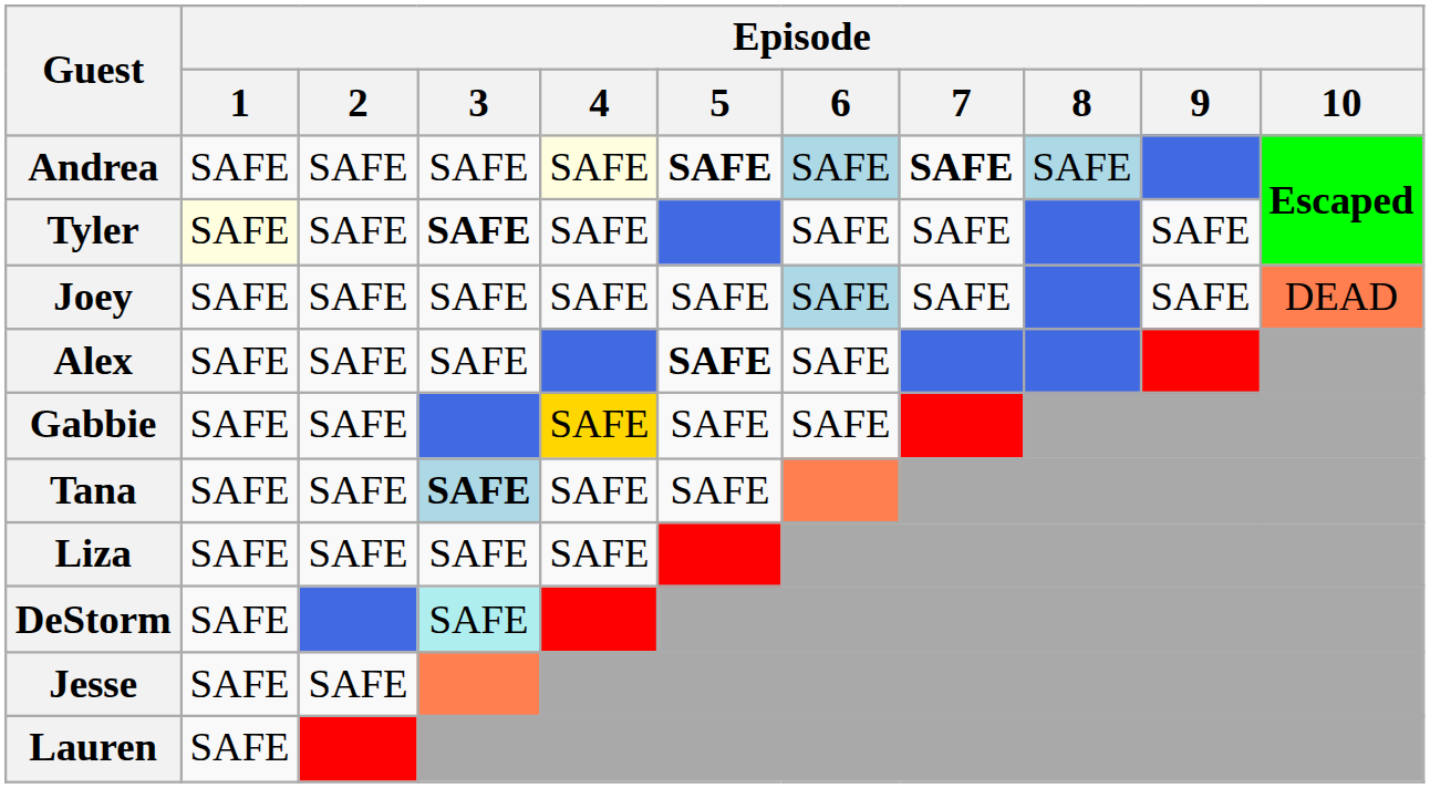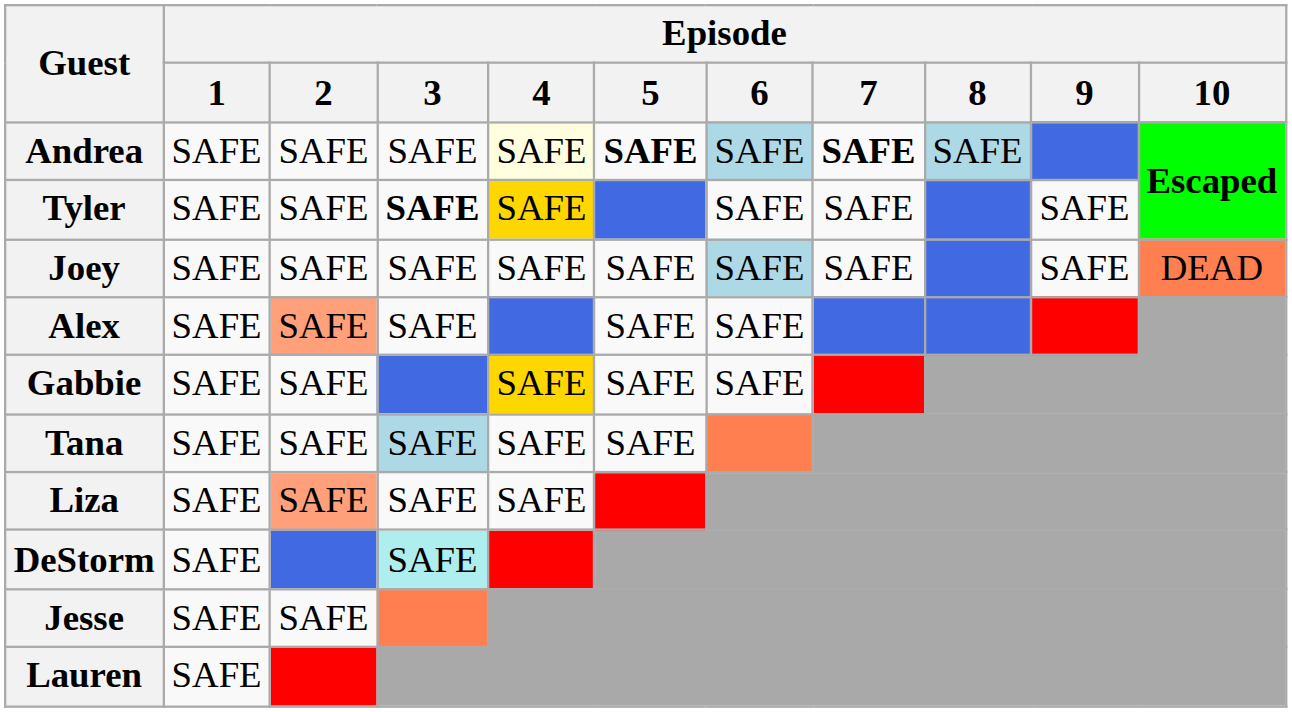Tyler | Episode / 1: lightyellow background -> no background
Tyler | Episode / 4: no background -> gold background
Alex | Episode / 2: no background -> lightsalmon background
Alex | Episode / 5: bold -> normal
Tana | Episode / 3: bold -> normal
Liza | Episode / 2: no background -> lightsalmon background
